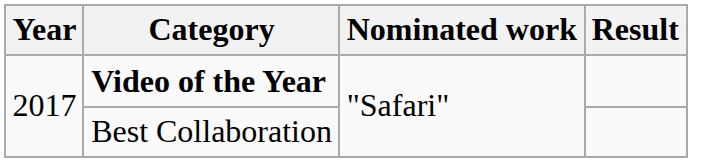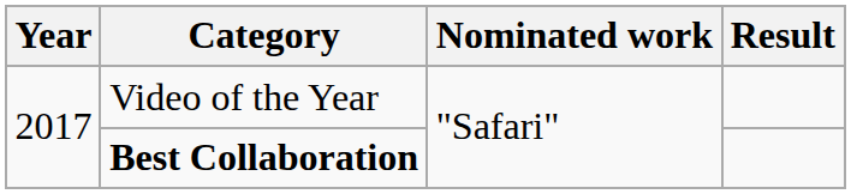Video of the Year | Category: bold -> normal
Best Collaboration | Category: normal -> bold
